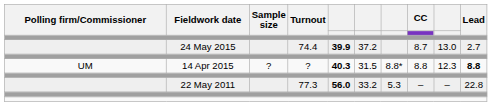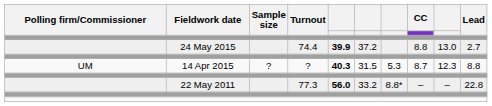24 May 2015 | CC: 8.7 -> 8.8
14 Apr 2015 | column 7: 8.8* -> 5.3
14 Apr 2015 | CC: 8.8 -> 8.7
14 Apr 2015 | Lead: bold -> normal
22 May 2011 | column 7: 5.3 -> 8.8*
